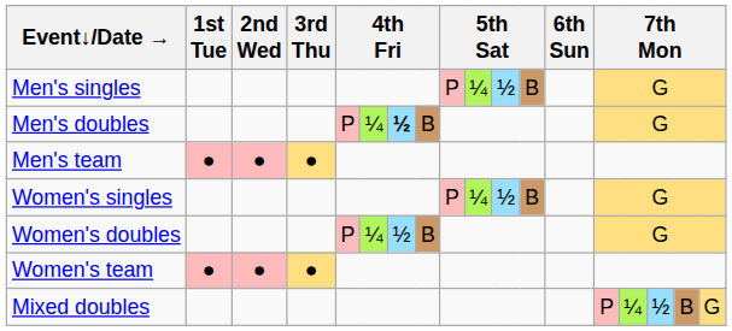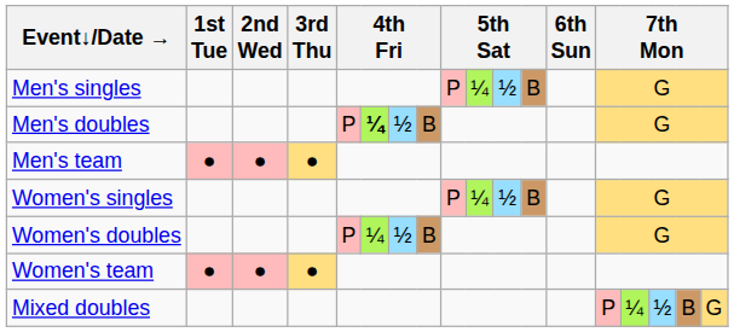Men's doubles | column 6: normal -> bold
Men's doubles | column 7: bold -> normal
